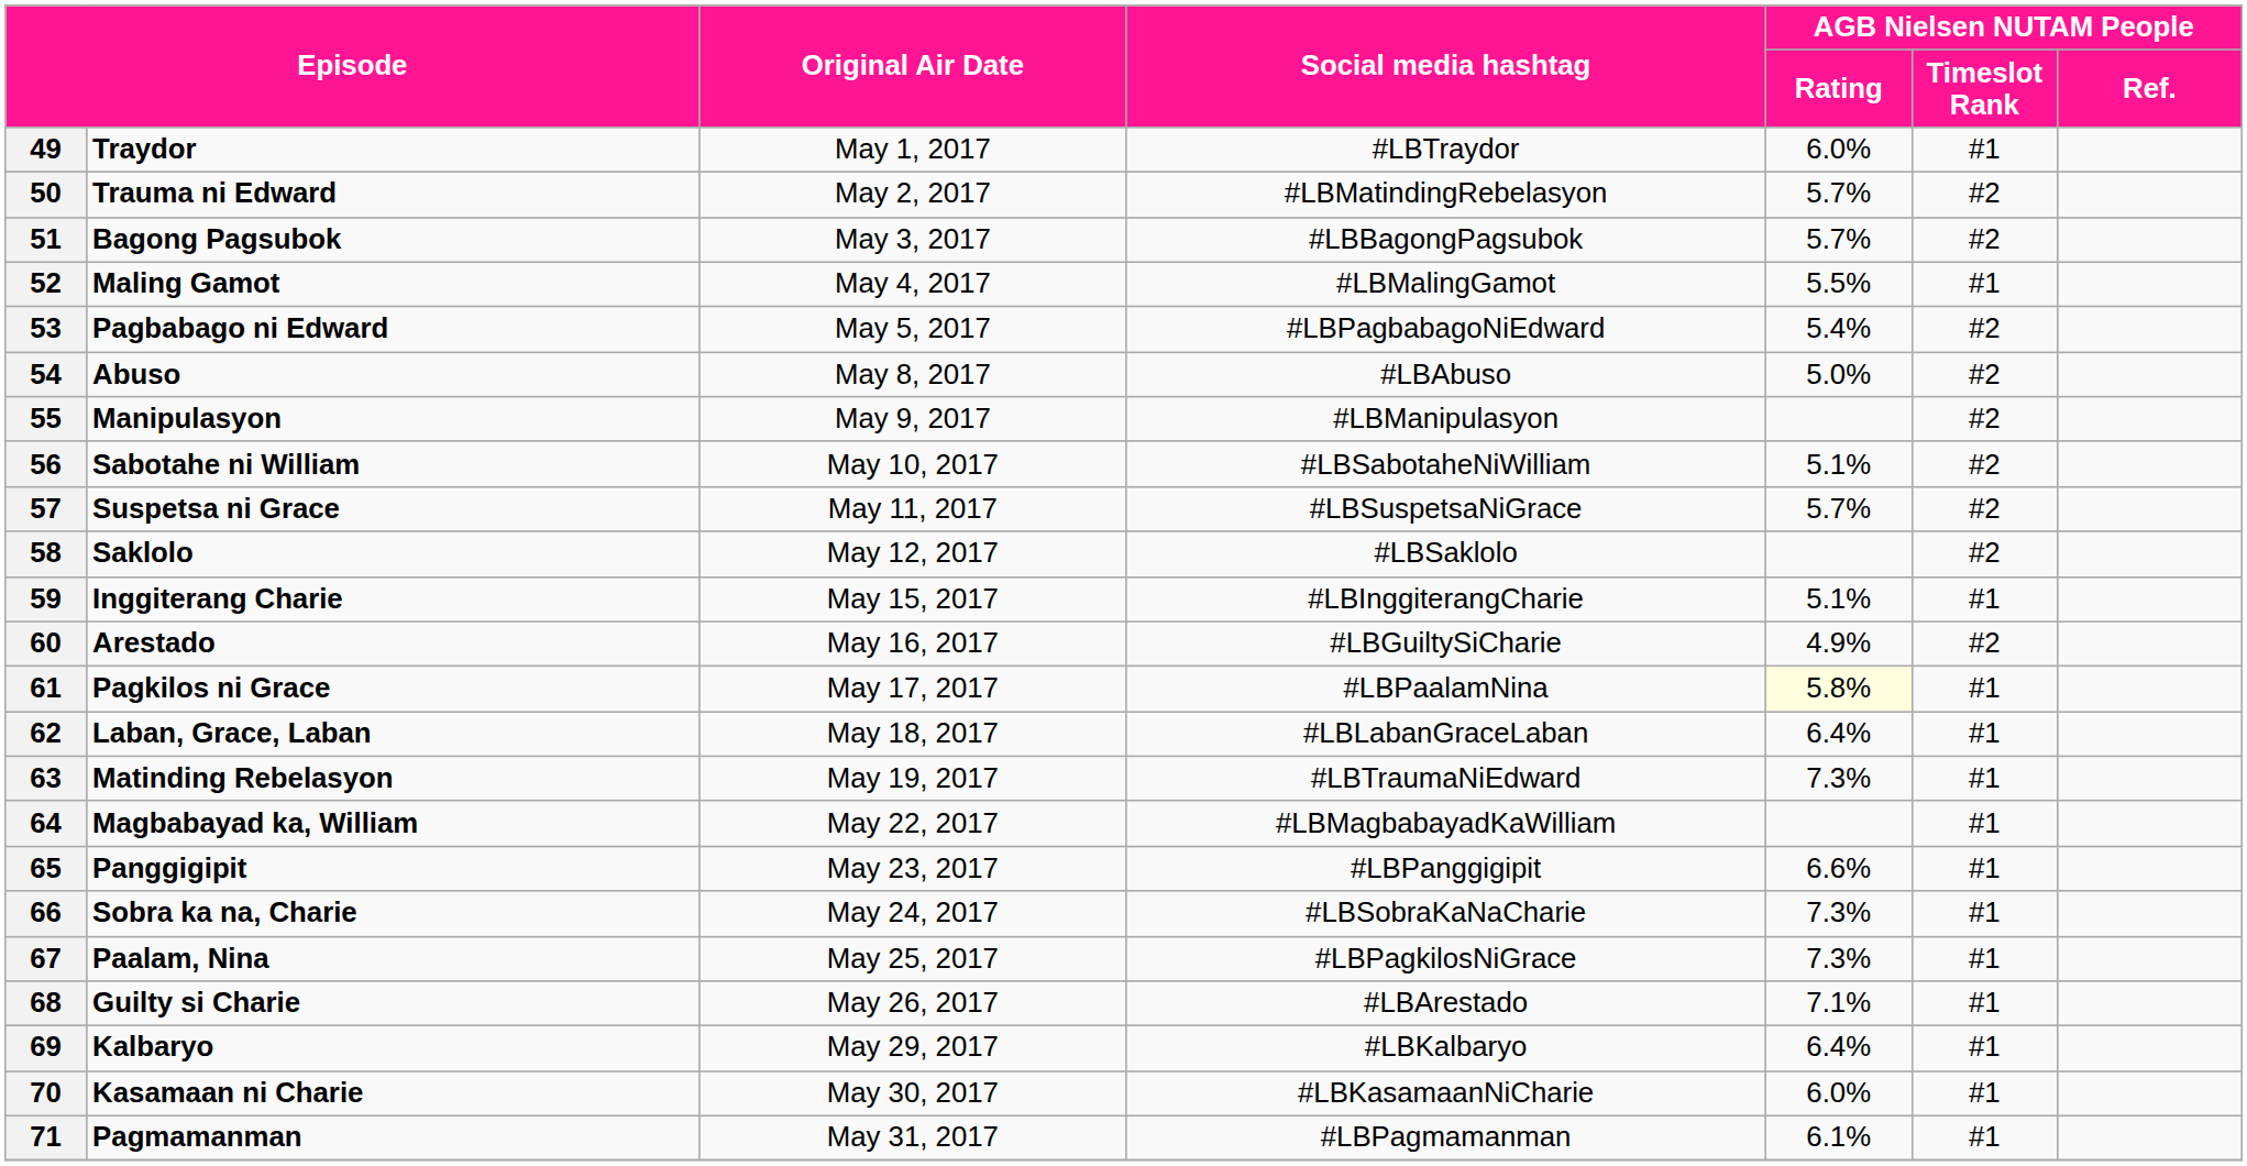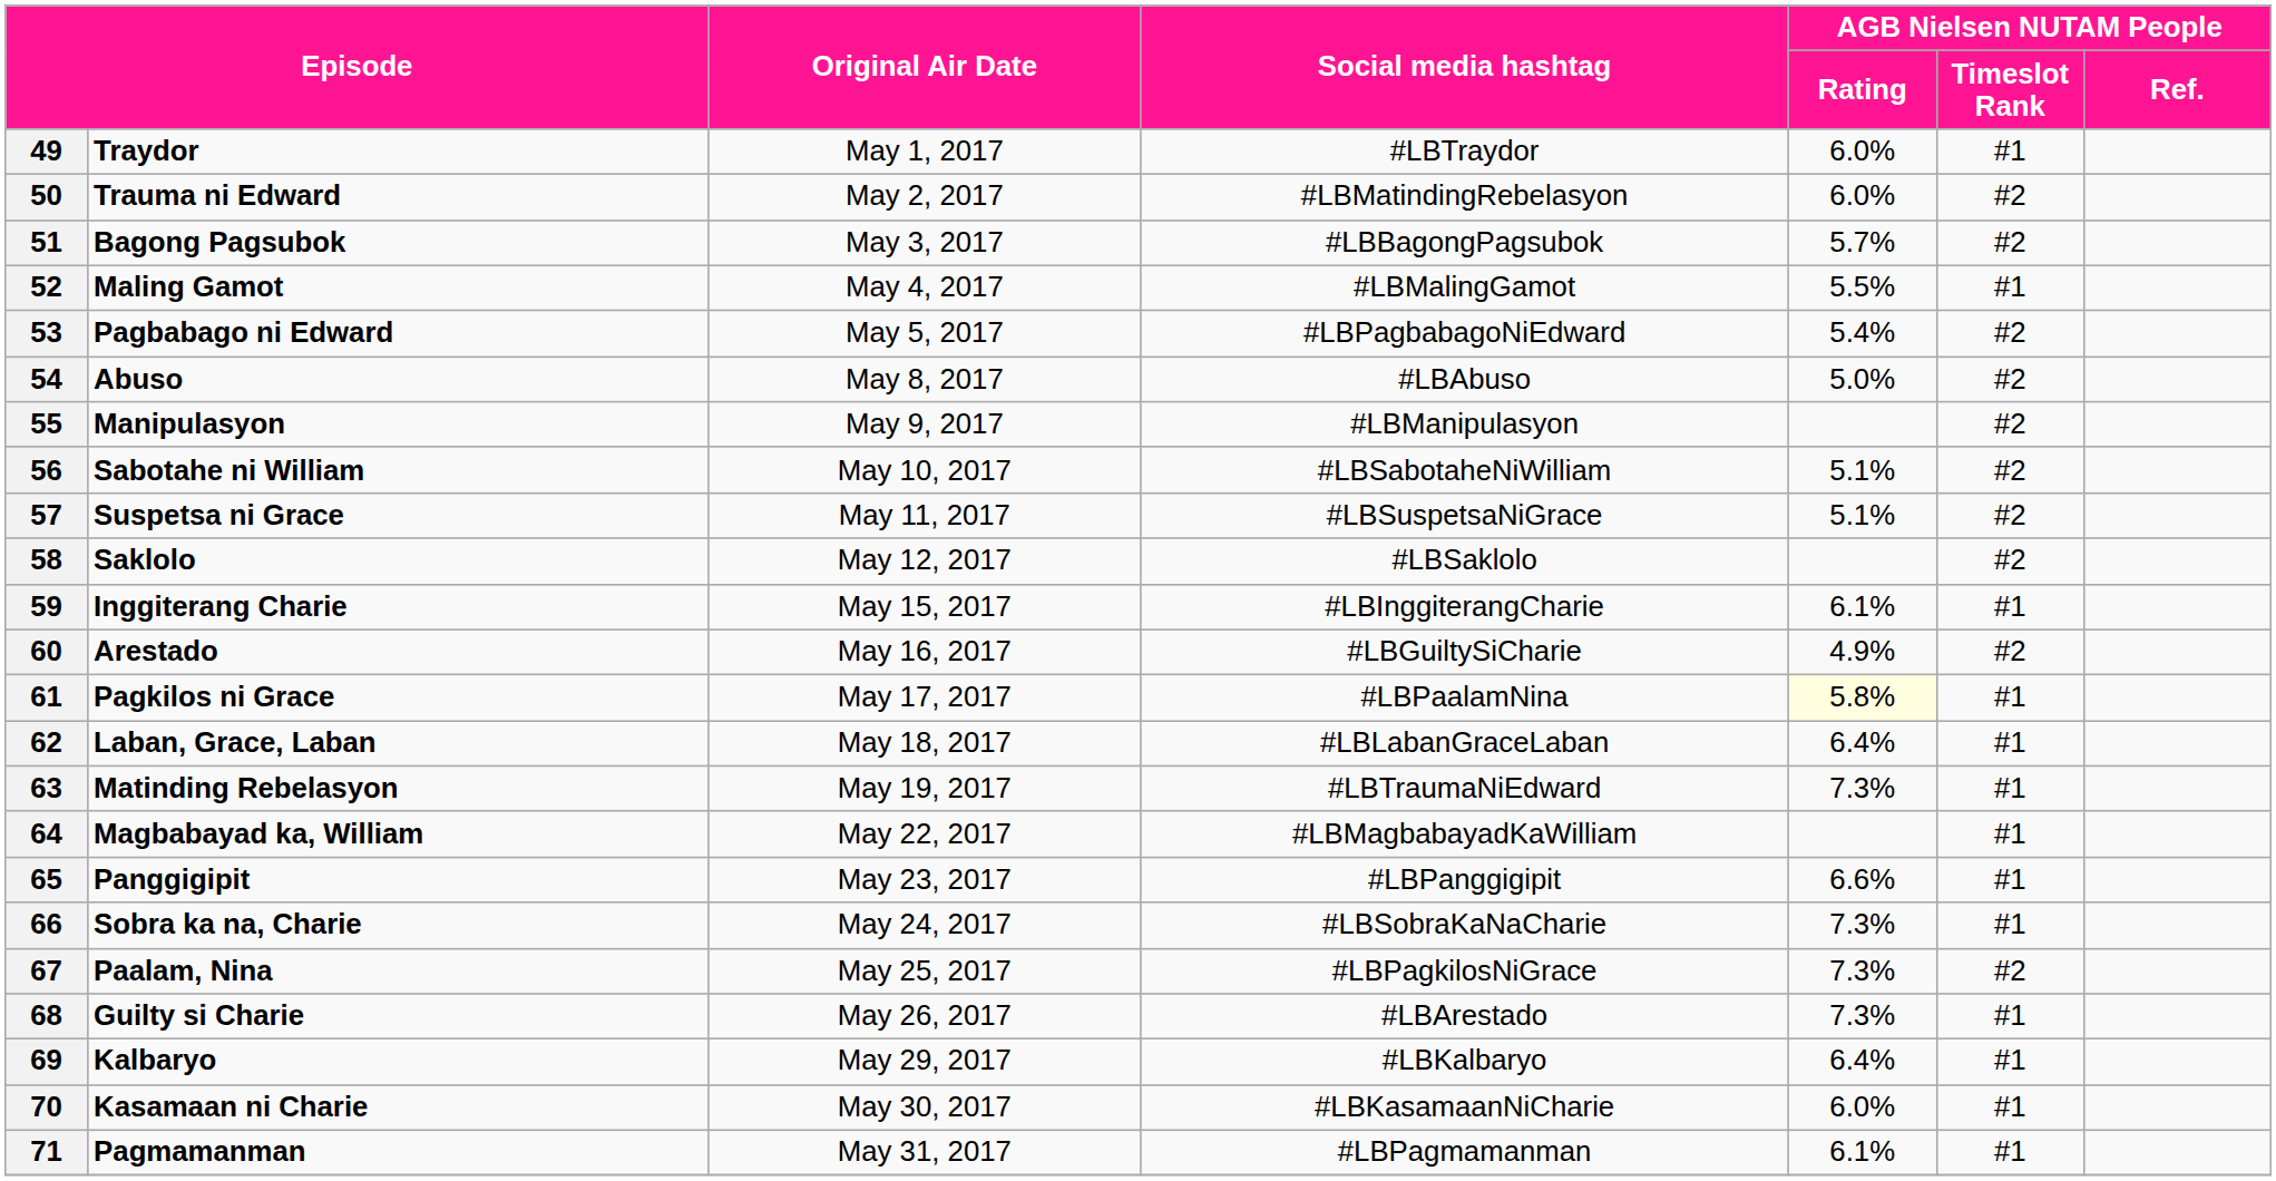50 | AGB Nielsen NUTAM People / Rating: 5.7% -> 6.0%
57 | AGB Nielsen NUTAM People / Rating: 5.7% -> 5.1%
59 | AGB Nielsen NUTAM People / Rating: 5.1% -> 6.1%
67 | AGB Nielsen NUTAM People / Timeslot Rank: #1 -> #2
68 | AGB Nielsen NUTAM People / Rating: 7.1% -> 7.3%
